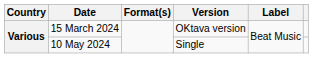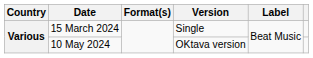15 March 2024 | Version: OKtava version -> Single
10 May 2024 | Version: Single -> OKtava version
